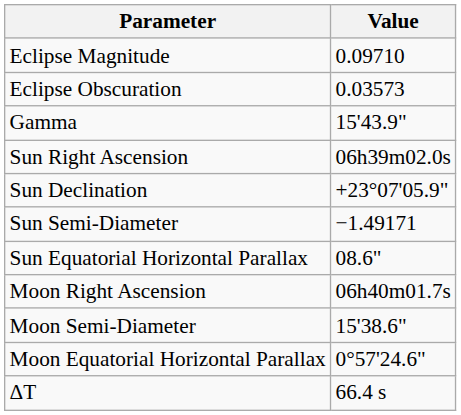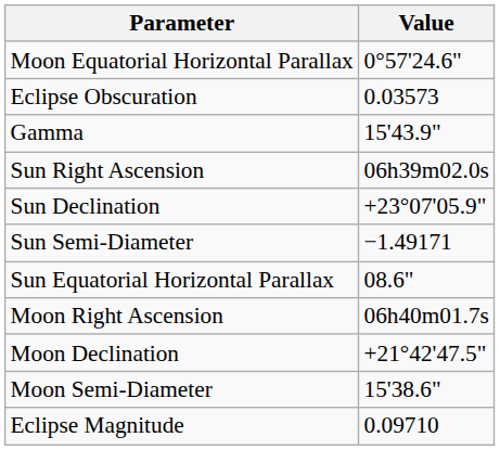rows swapped: Eclipse Magnitude <-> Moon Equatorial Horizontal Parallax
+ row: Moon Declination | +21°42'47.5"
- row: ΔT | 66.4 s
